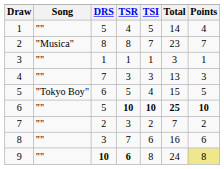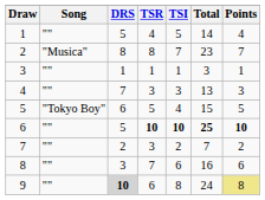9 | DRS: no background -> lightgrey background
9 | TSR: bold -> normal
